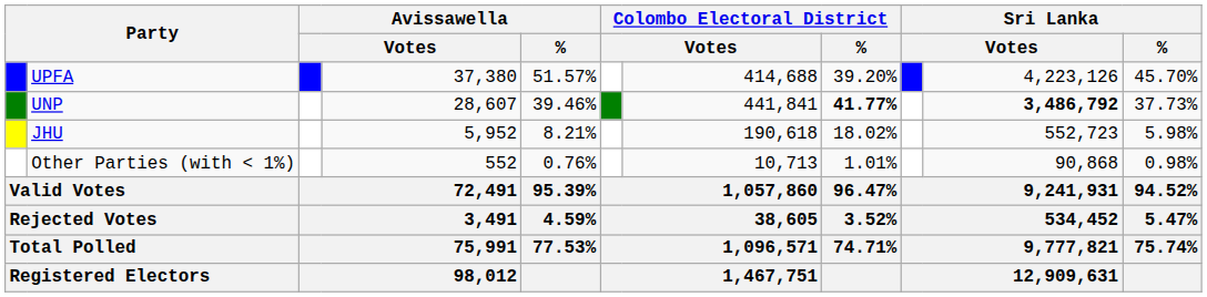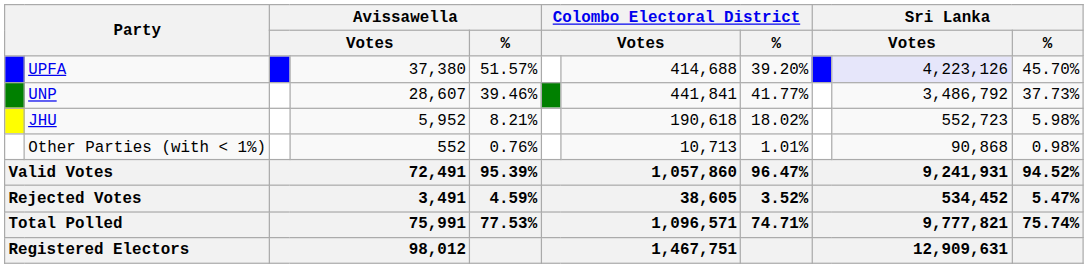UPFA | column 10: no background -> lavender background
UNP | Colombo Electoral District / %: bold -> normal
UNP | column 10: bold -> normal
